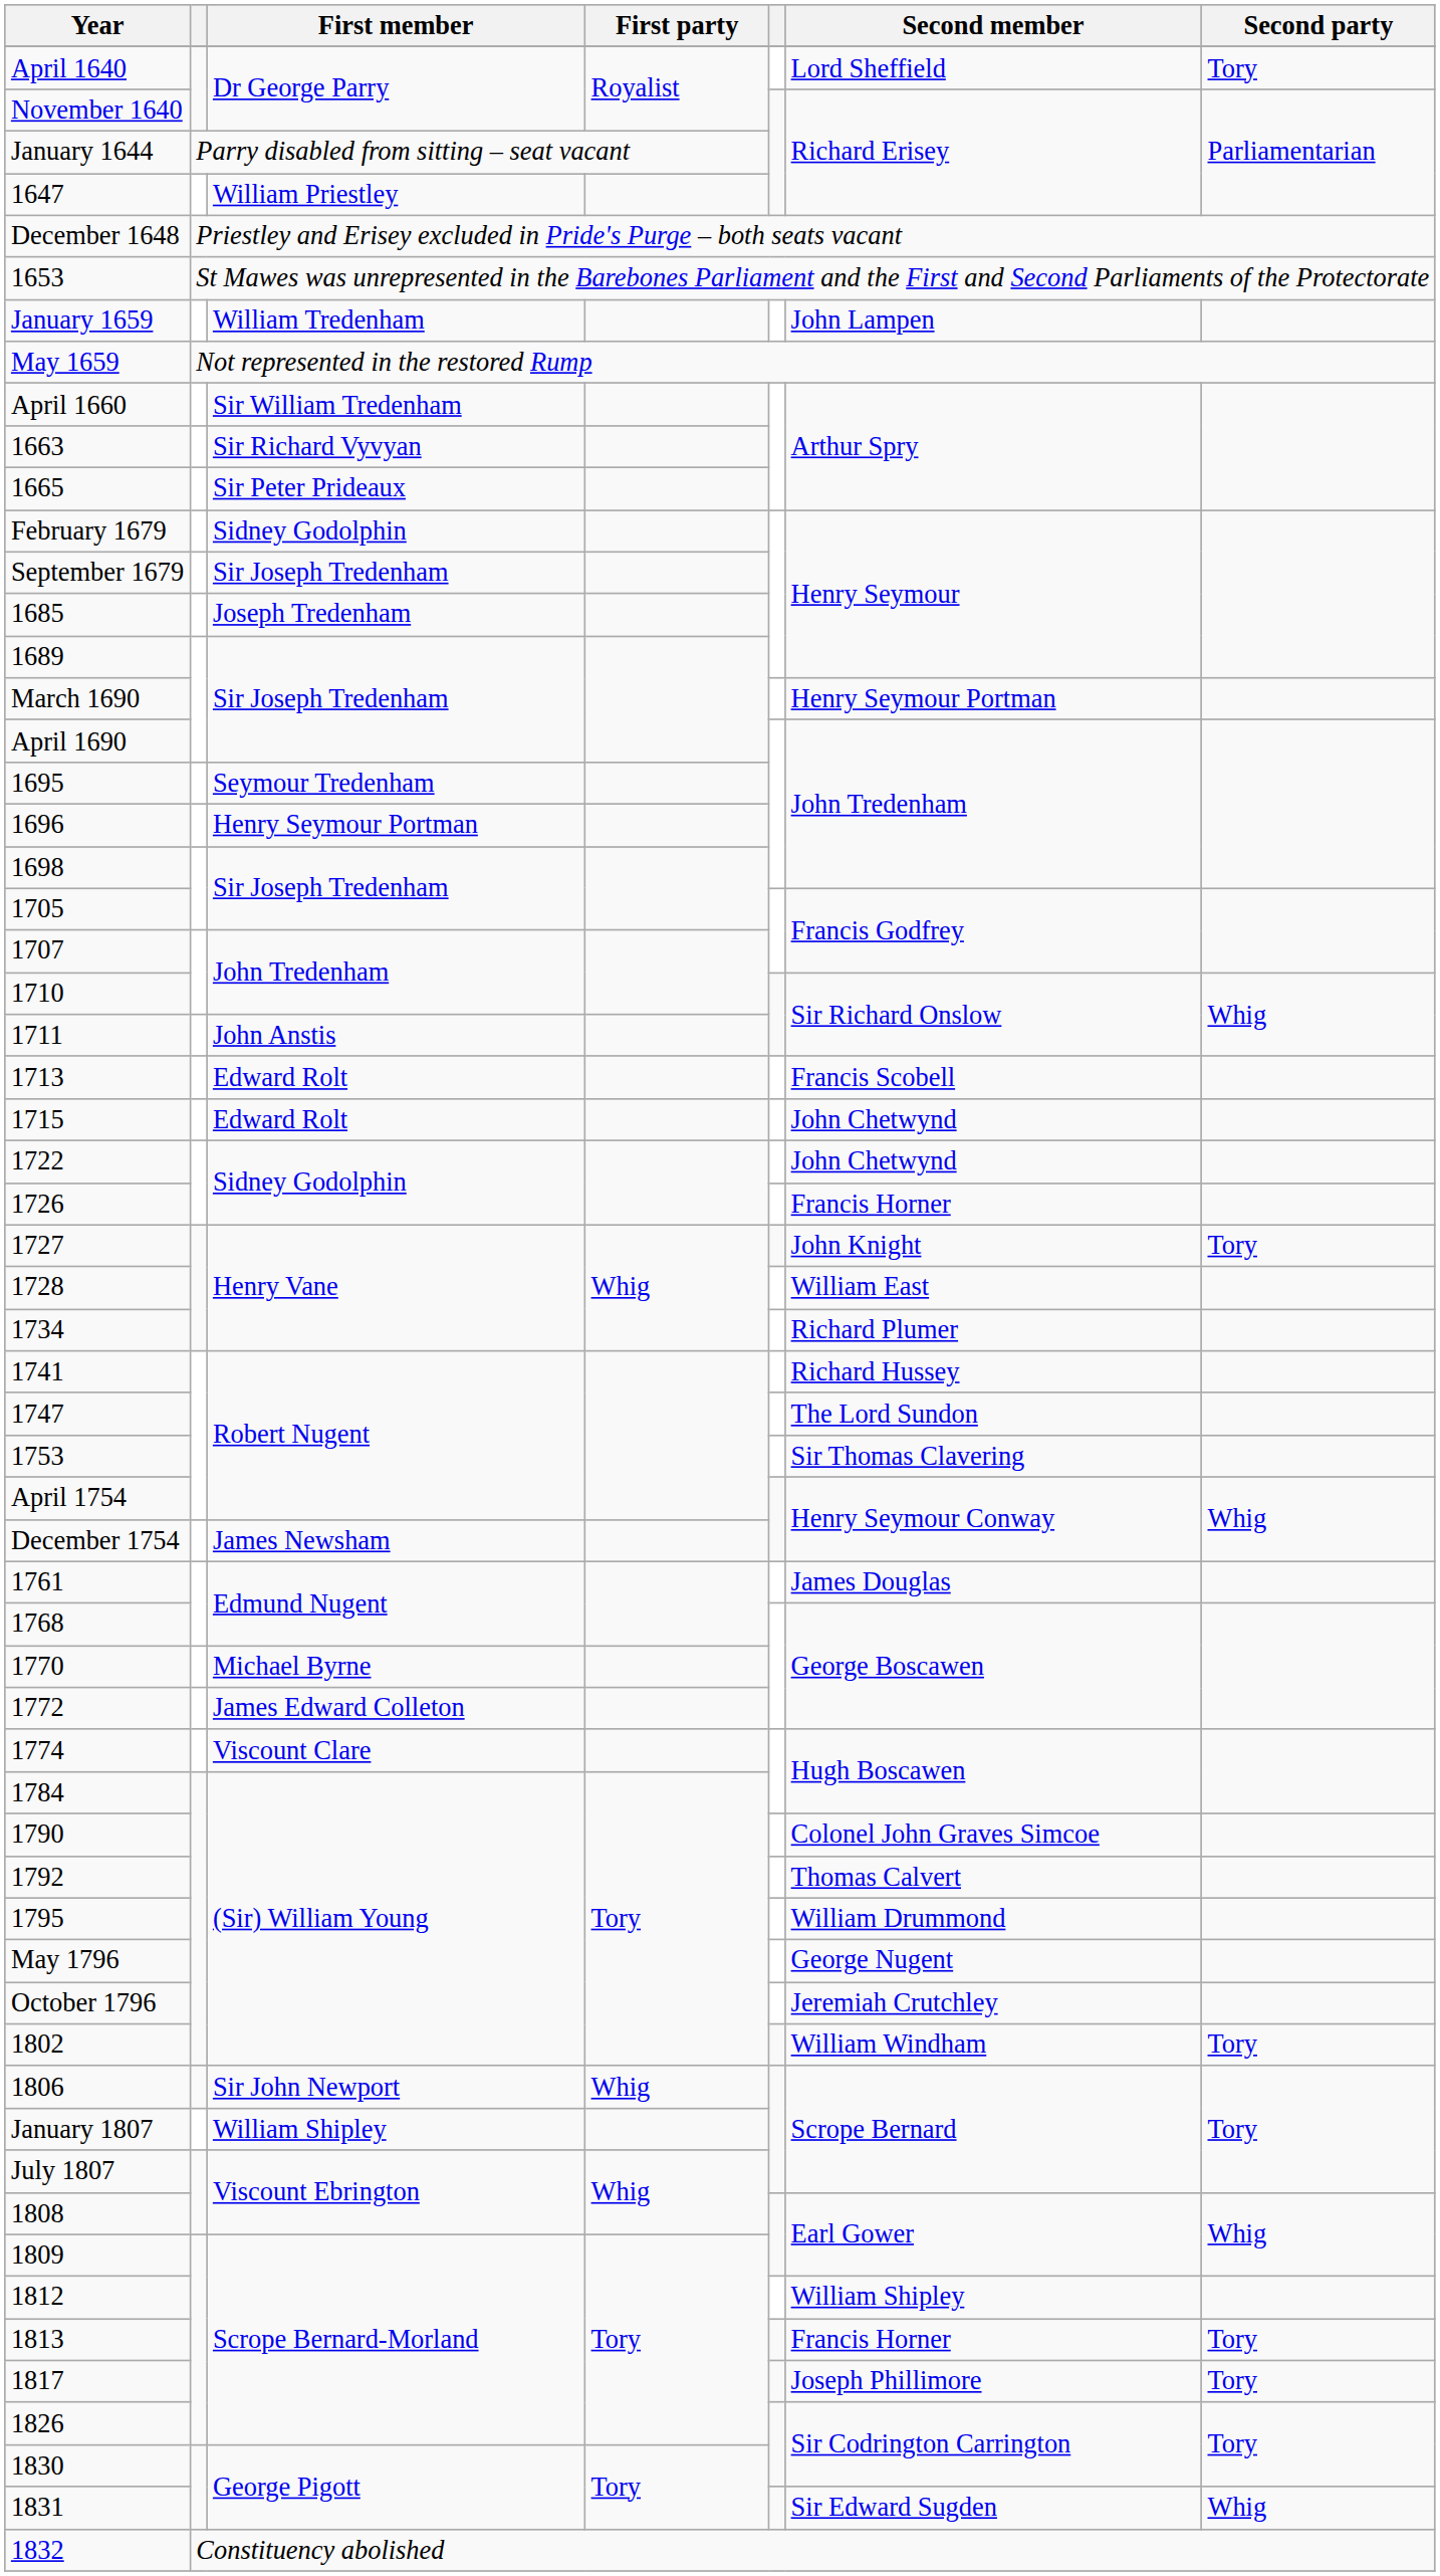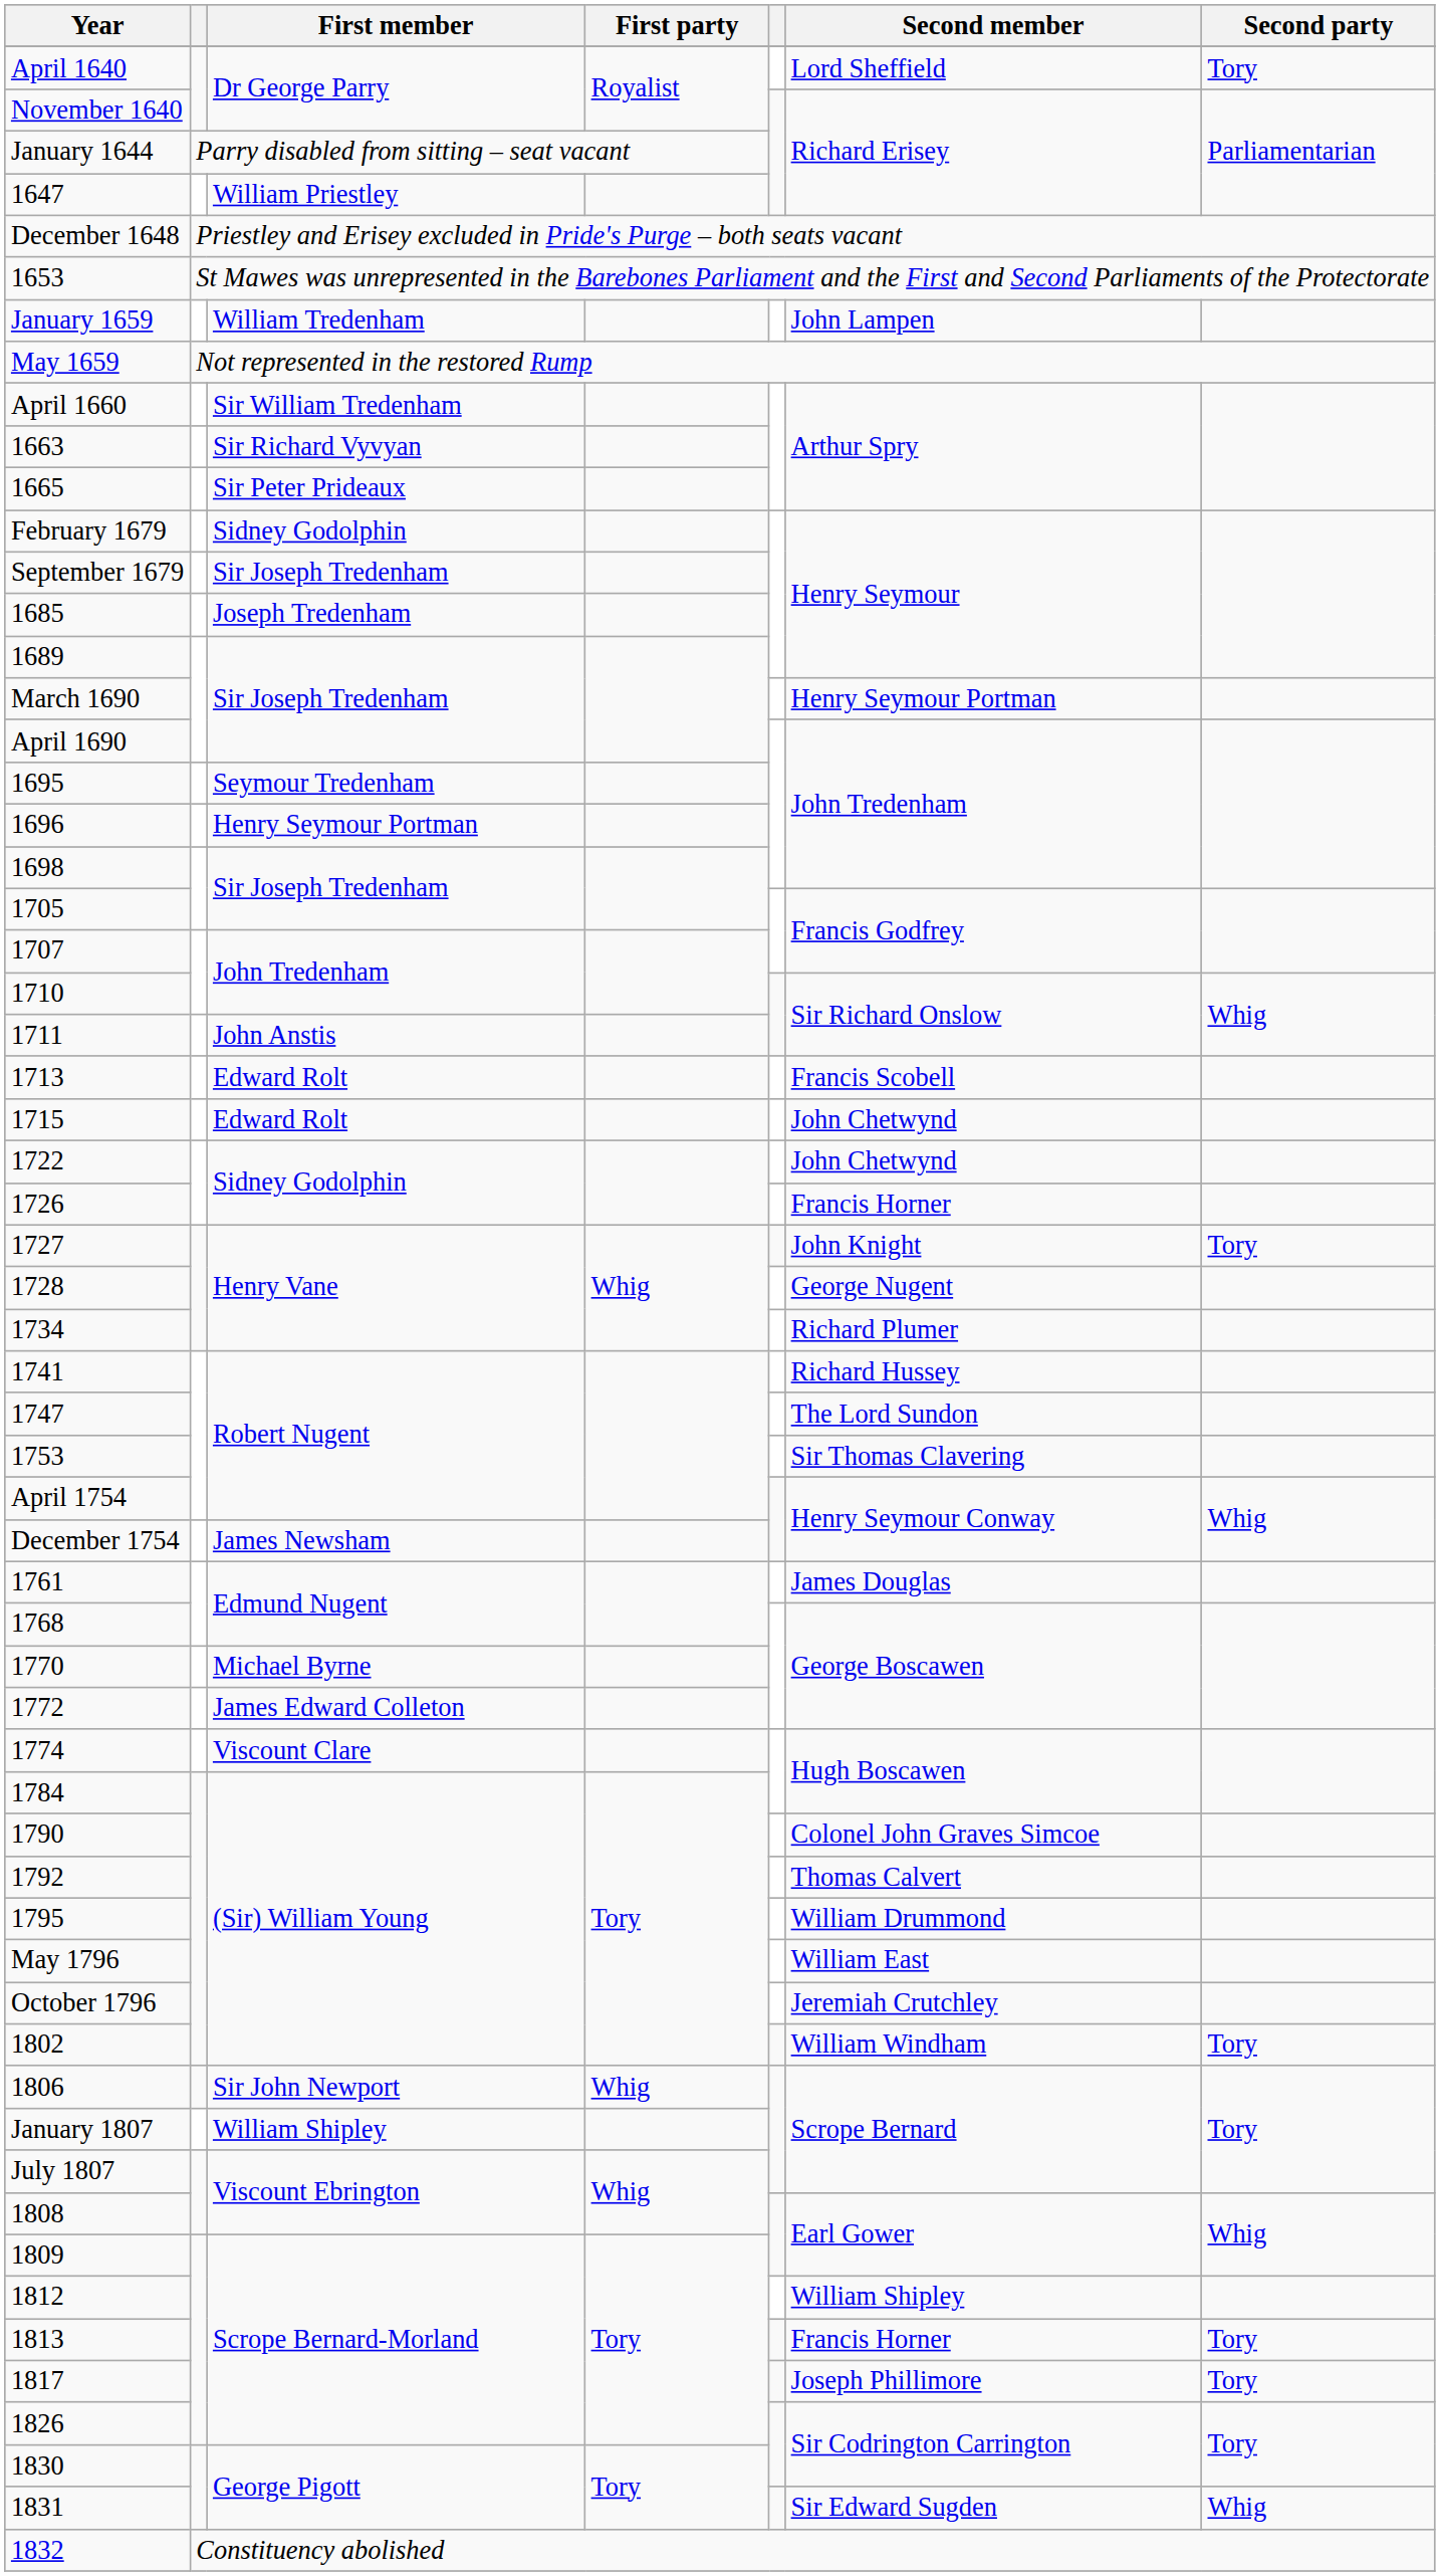1728 | Second member: William East -> George Nugent
May 1796 | Second member: George Nugent -> William East
